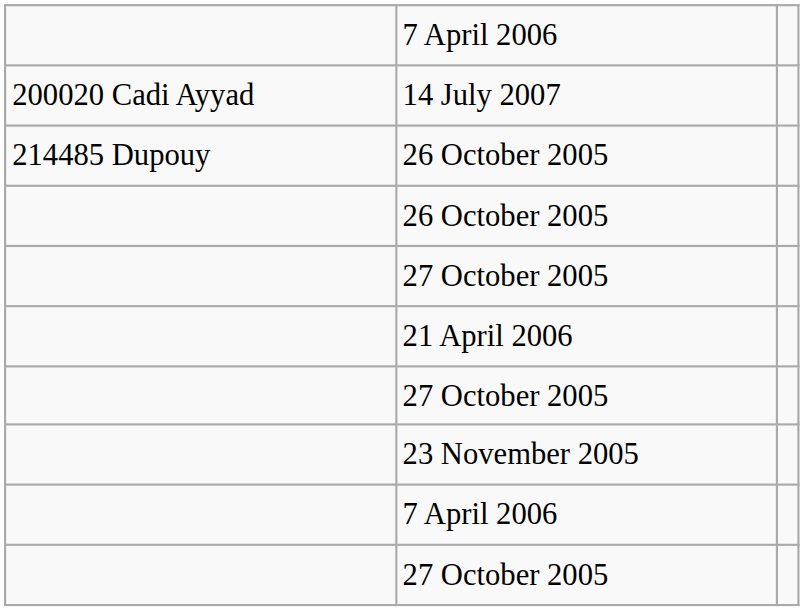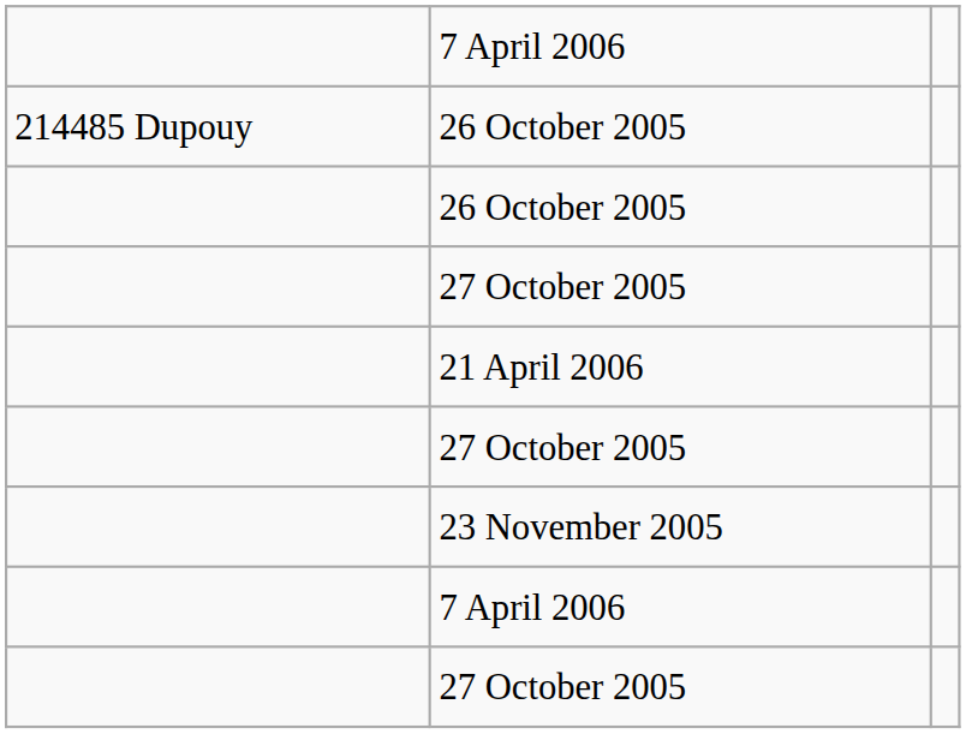- row: 200020 Cadi Ayyad | 14 July 2007
